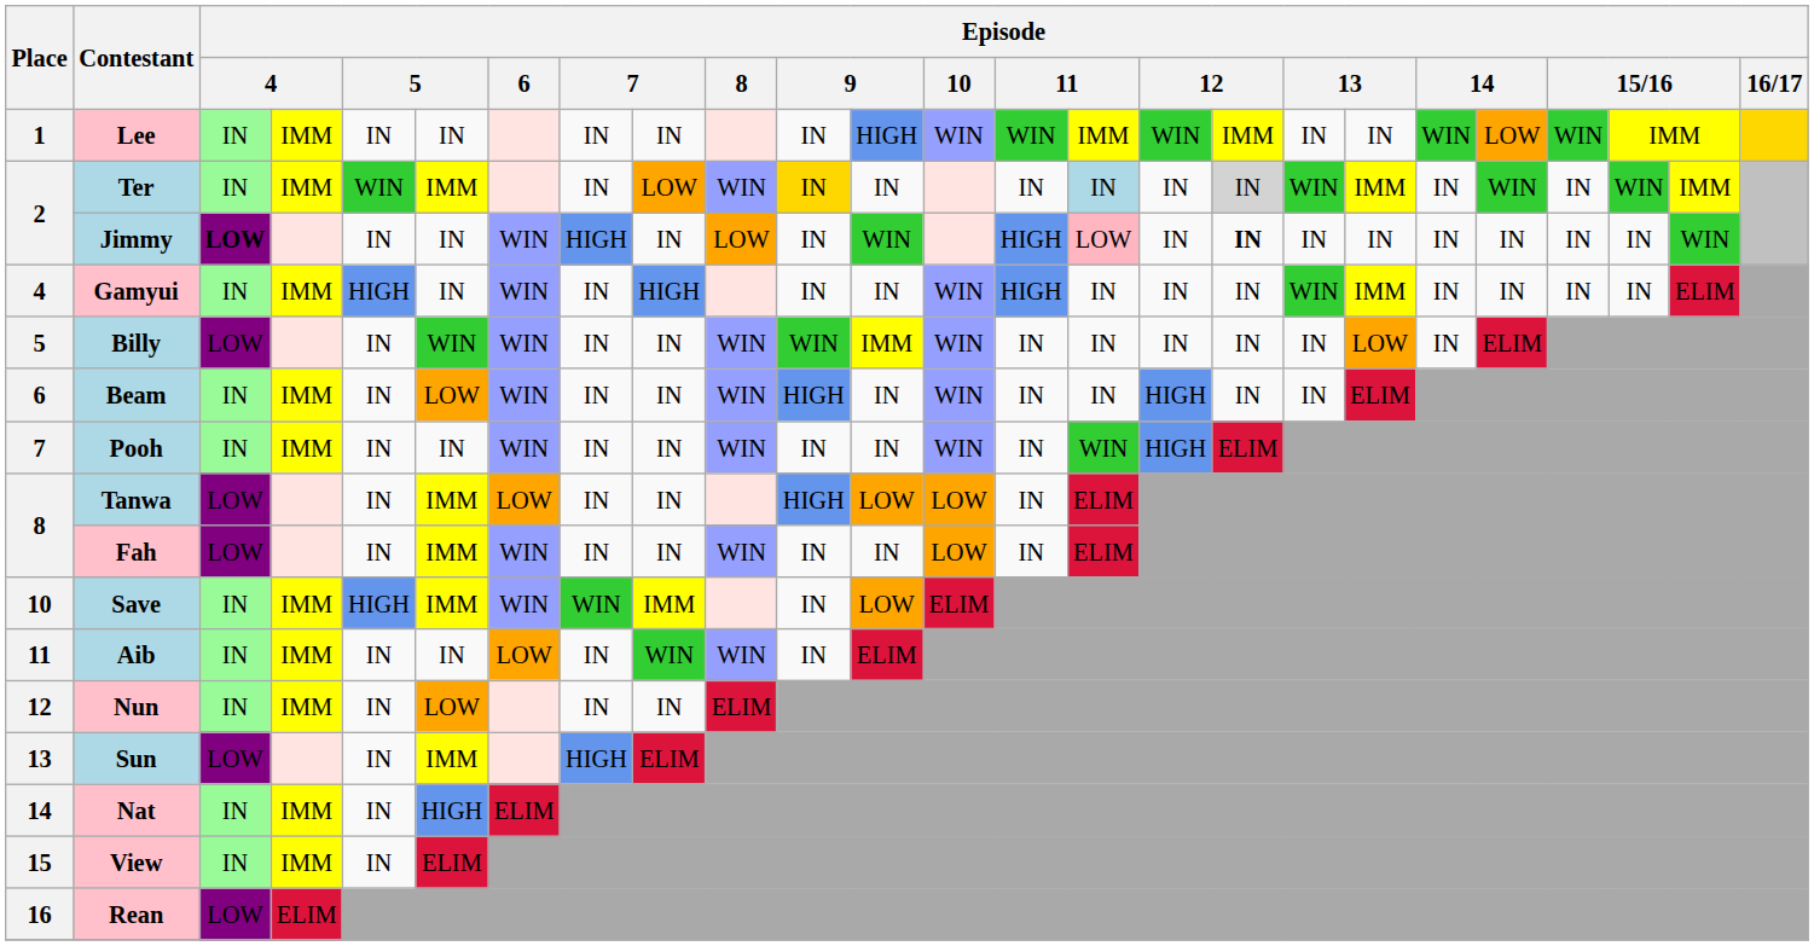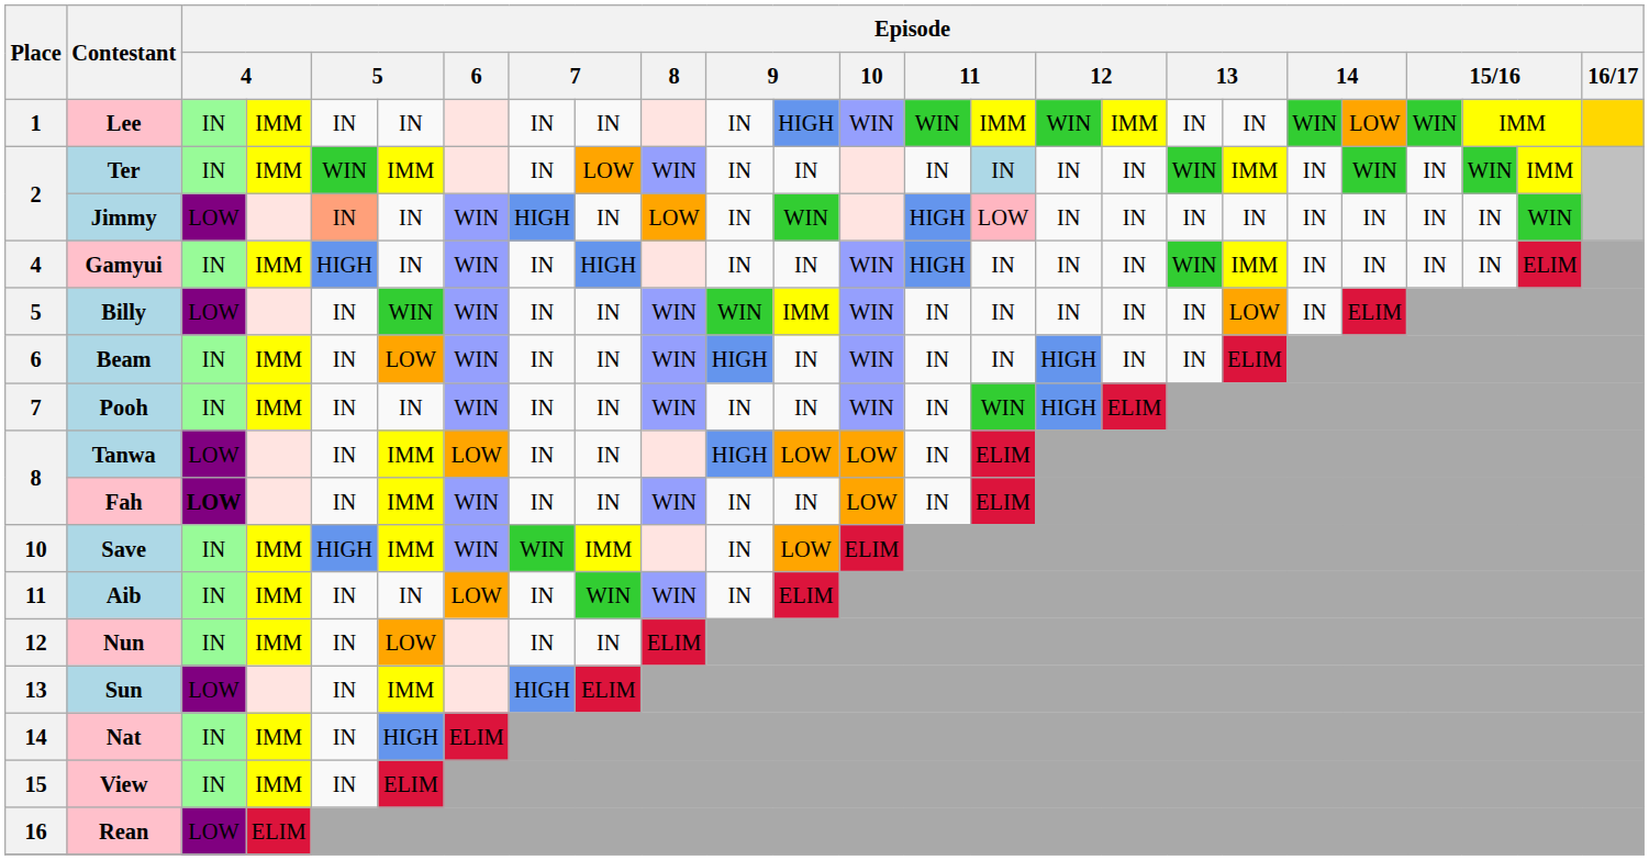Ter | column 11: gold background -> no background
Ter | column 17: lightgrey background -> no background
Jimmy | column 3: bold -> normal
Jimmy | column 5: no background -> lightsalmon background
Jimmy | column 17: bold -> normal
Fah | column 3: normal -> bold
